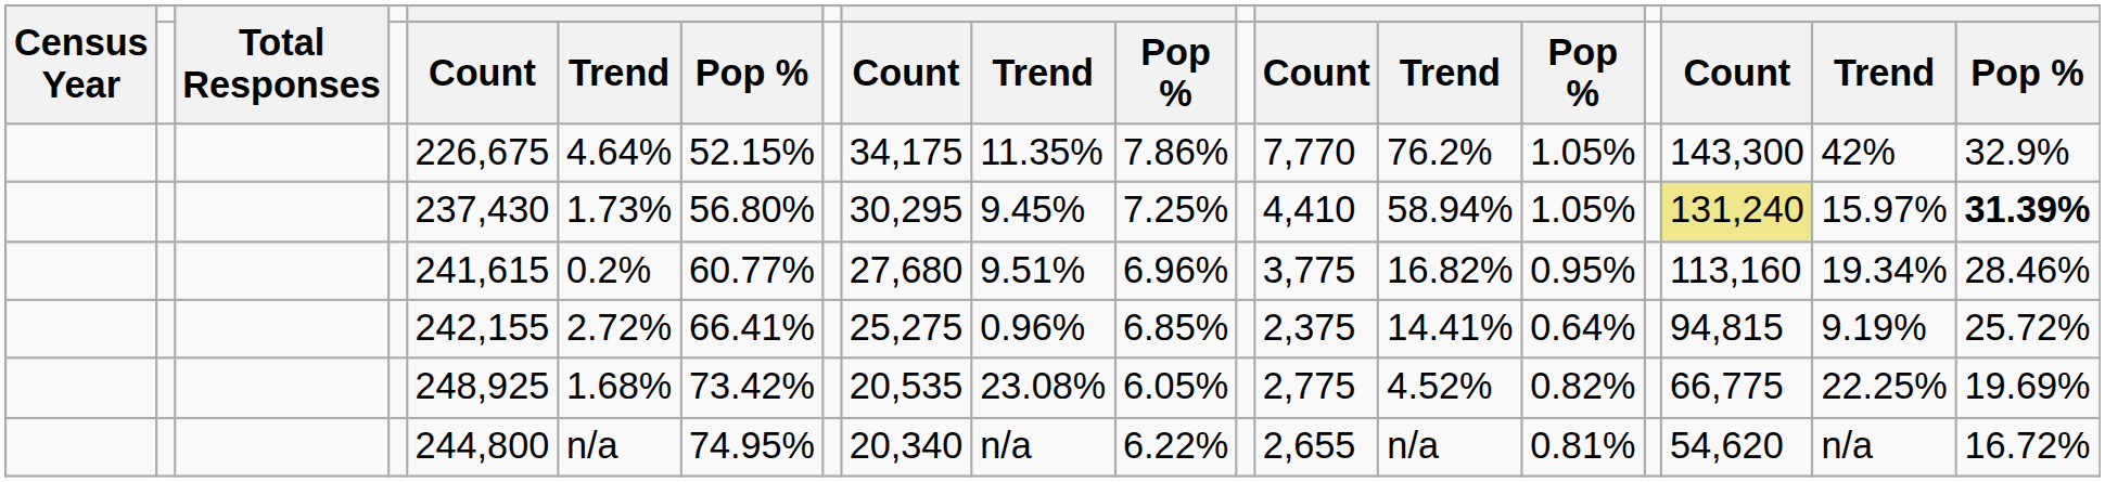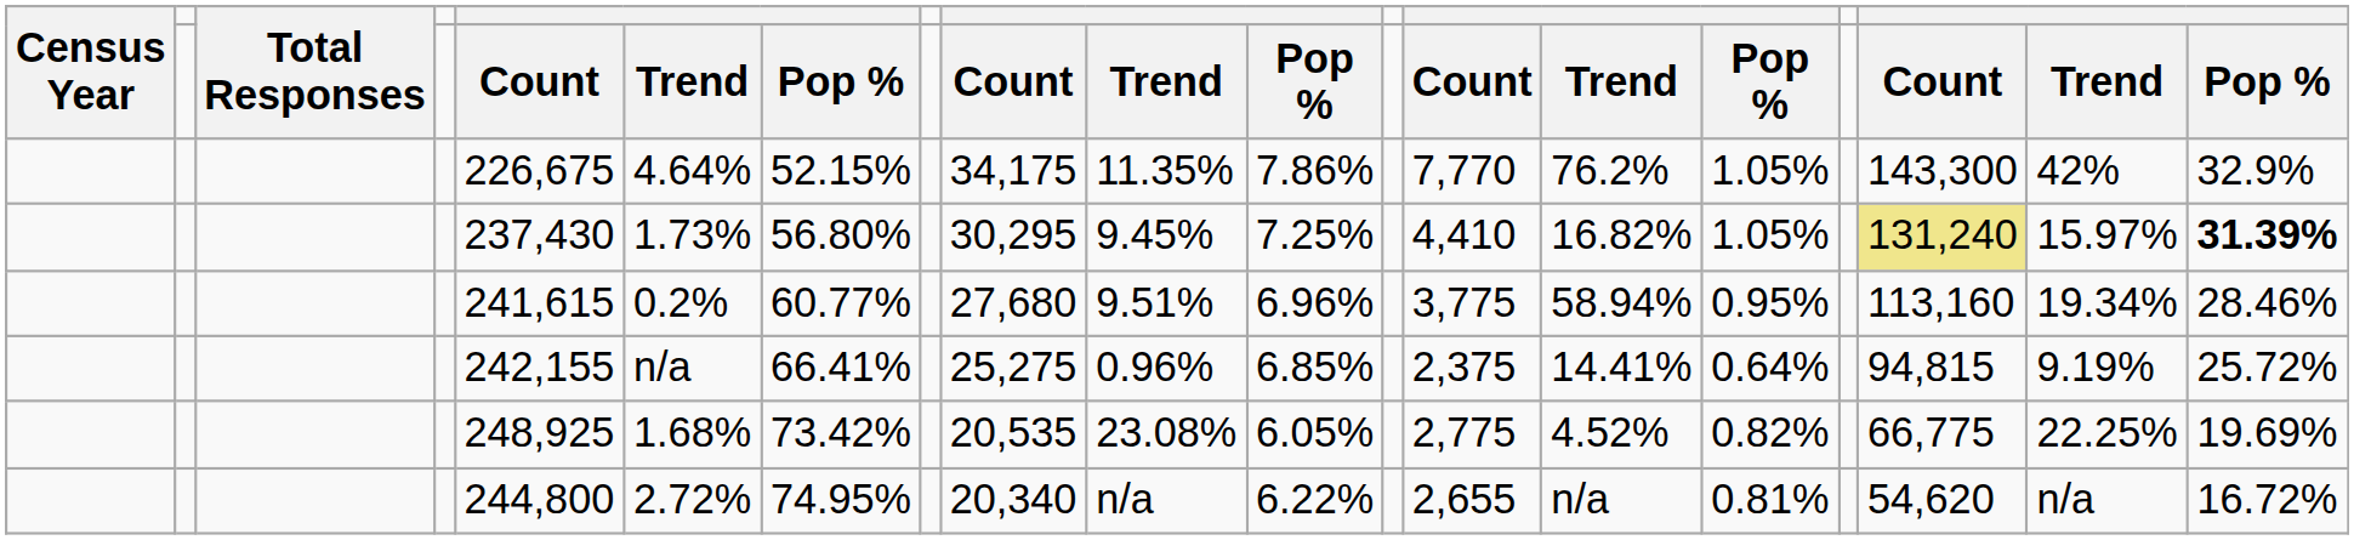row 4 | column 14: 58.94% -> 16.82%
row 5 | column 14: 16.82% -> 58.94%
row 6 | column 6: 2.72% -> n/a
row 8 | column 6: n/a -> 2.72%
